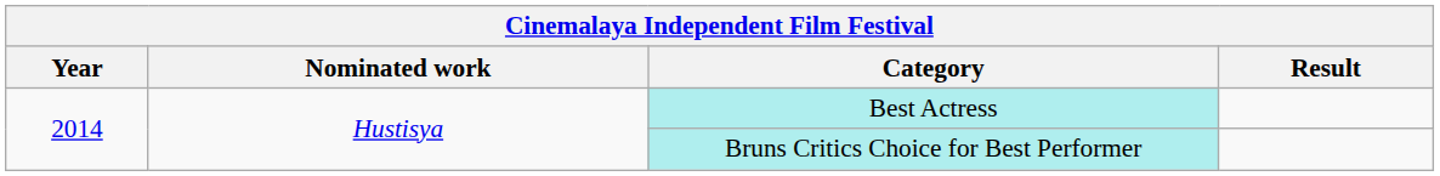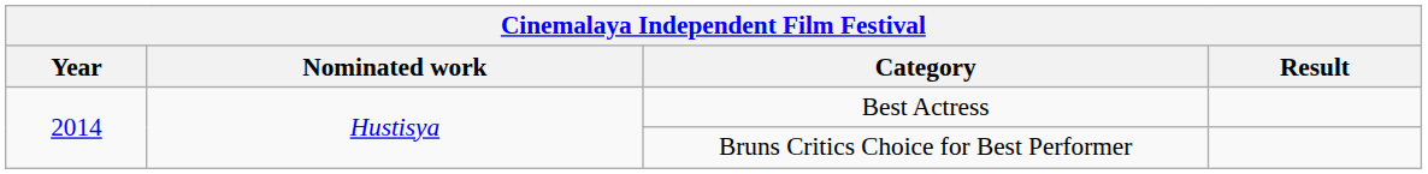Best Actress | Category: paleturquoise background -> no background
Bruns Critics Choice for Best Performer | Category: paleturquoise background -> no background
